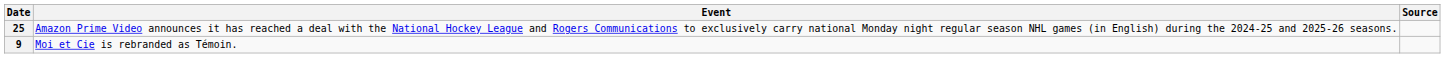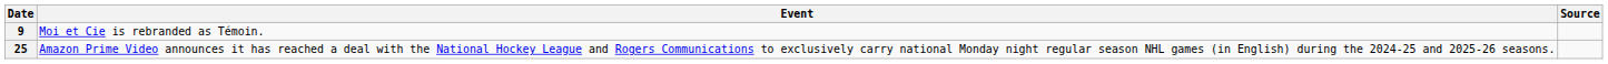rows swapped: 9 <-> 25
